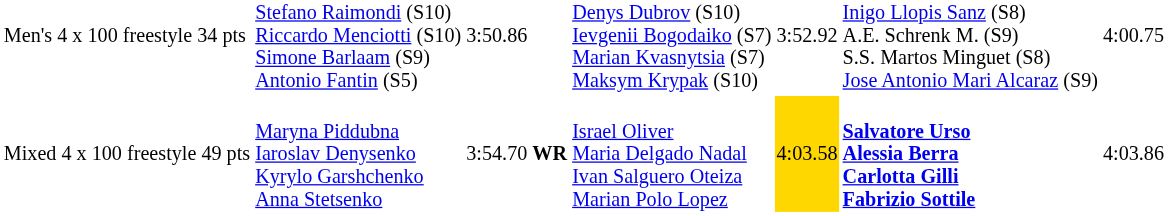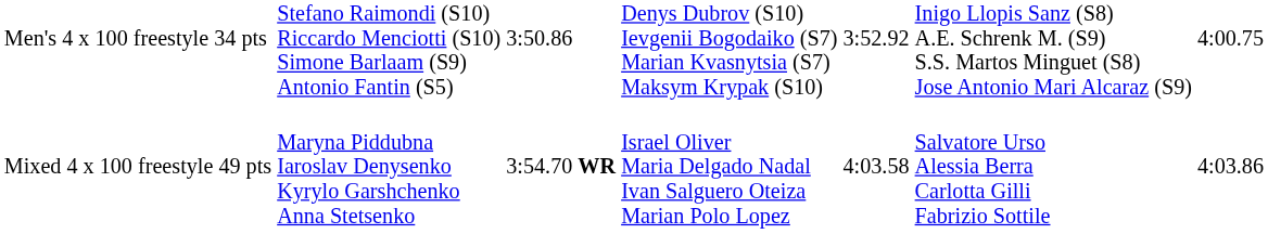Mixed 4 x 100 freestyle 49 pts | column 5: gold background -> no background
Mixed 4 x 100 freestyle 49 pts | column 6: bold -> normal
